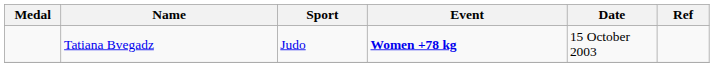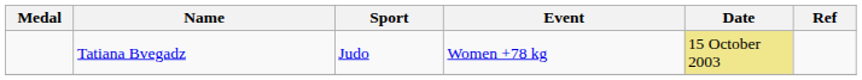Tatiana Bvegadz | Event: bold -> normal
Tatiana Bvegadz | Date: no background -> khaki background
